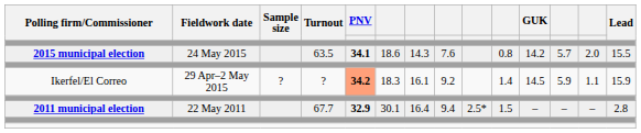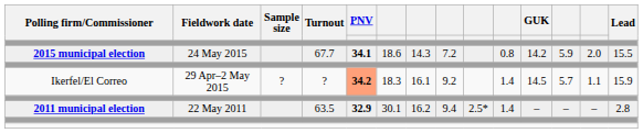2015 municipal election | Turnout: 63.5 -> 67.7
2015 municipal election | column 8: 7.6 -> 7.2
2015 municipal election | column 12: 5.7 -> 5.9
Ikerfel/El Correo | column 12: 5.9 -> 5.7
2011 municipal election | Turnout: 67.7 -> 63.5
2011 municipal election | column 7: 16.4 -> 16.2
2011 municipal election | column 10: 1.5 -> 1.4
